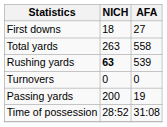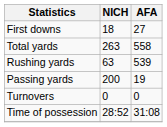Rushing yards | NICH: bold -> normal
rows swapped: Passing yards <-> Turnovers
